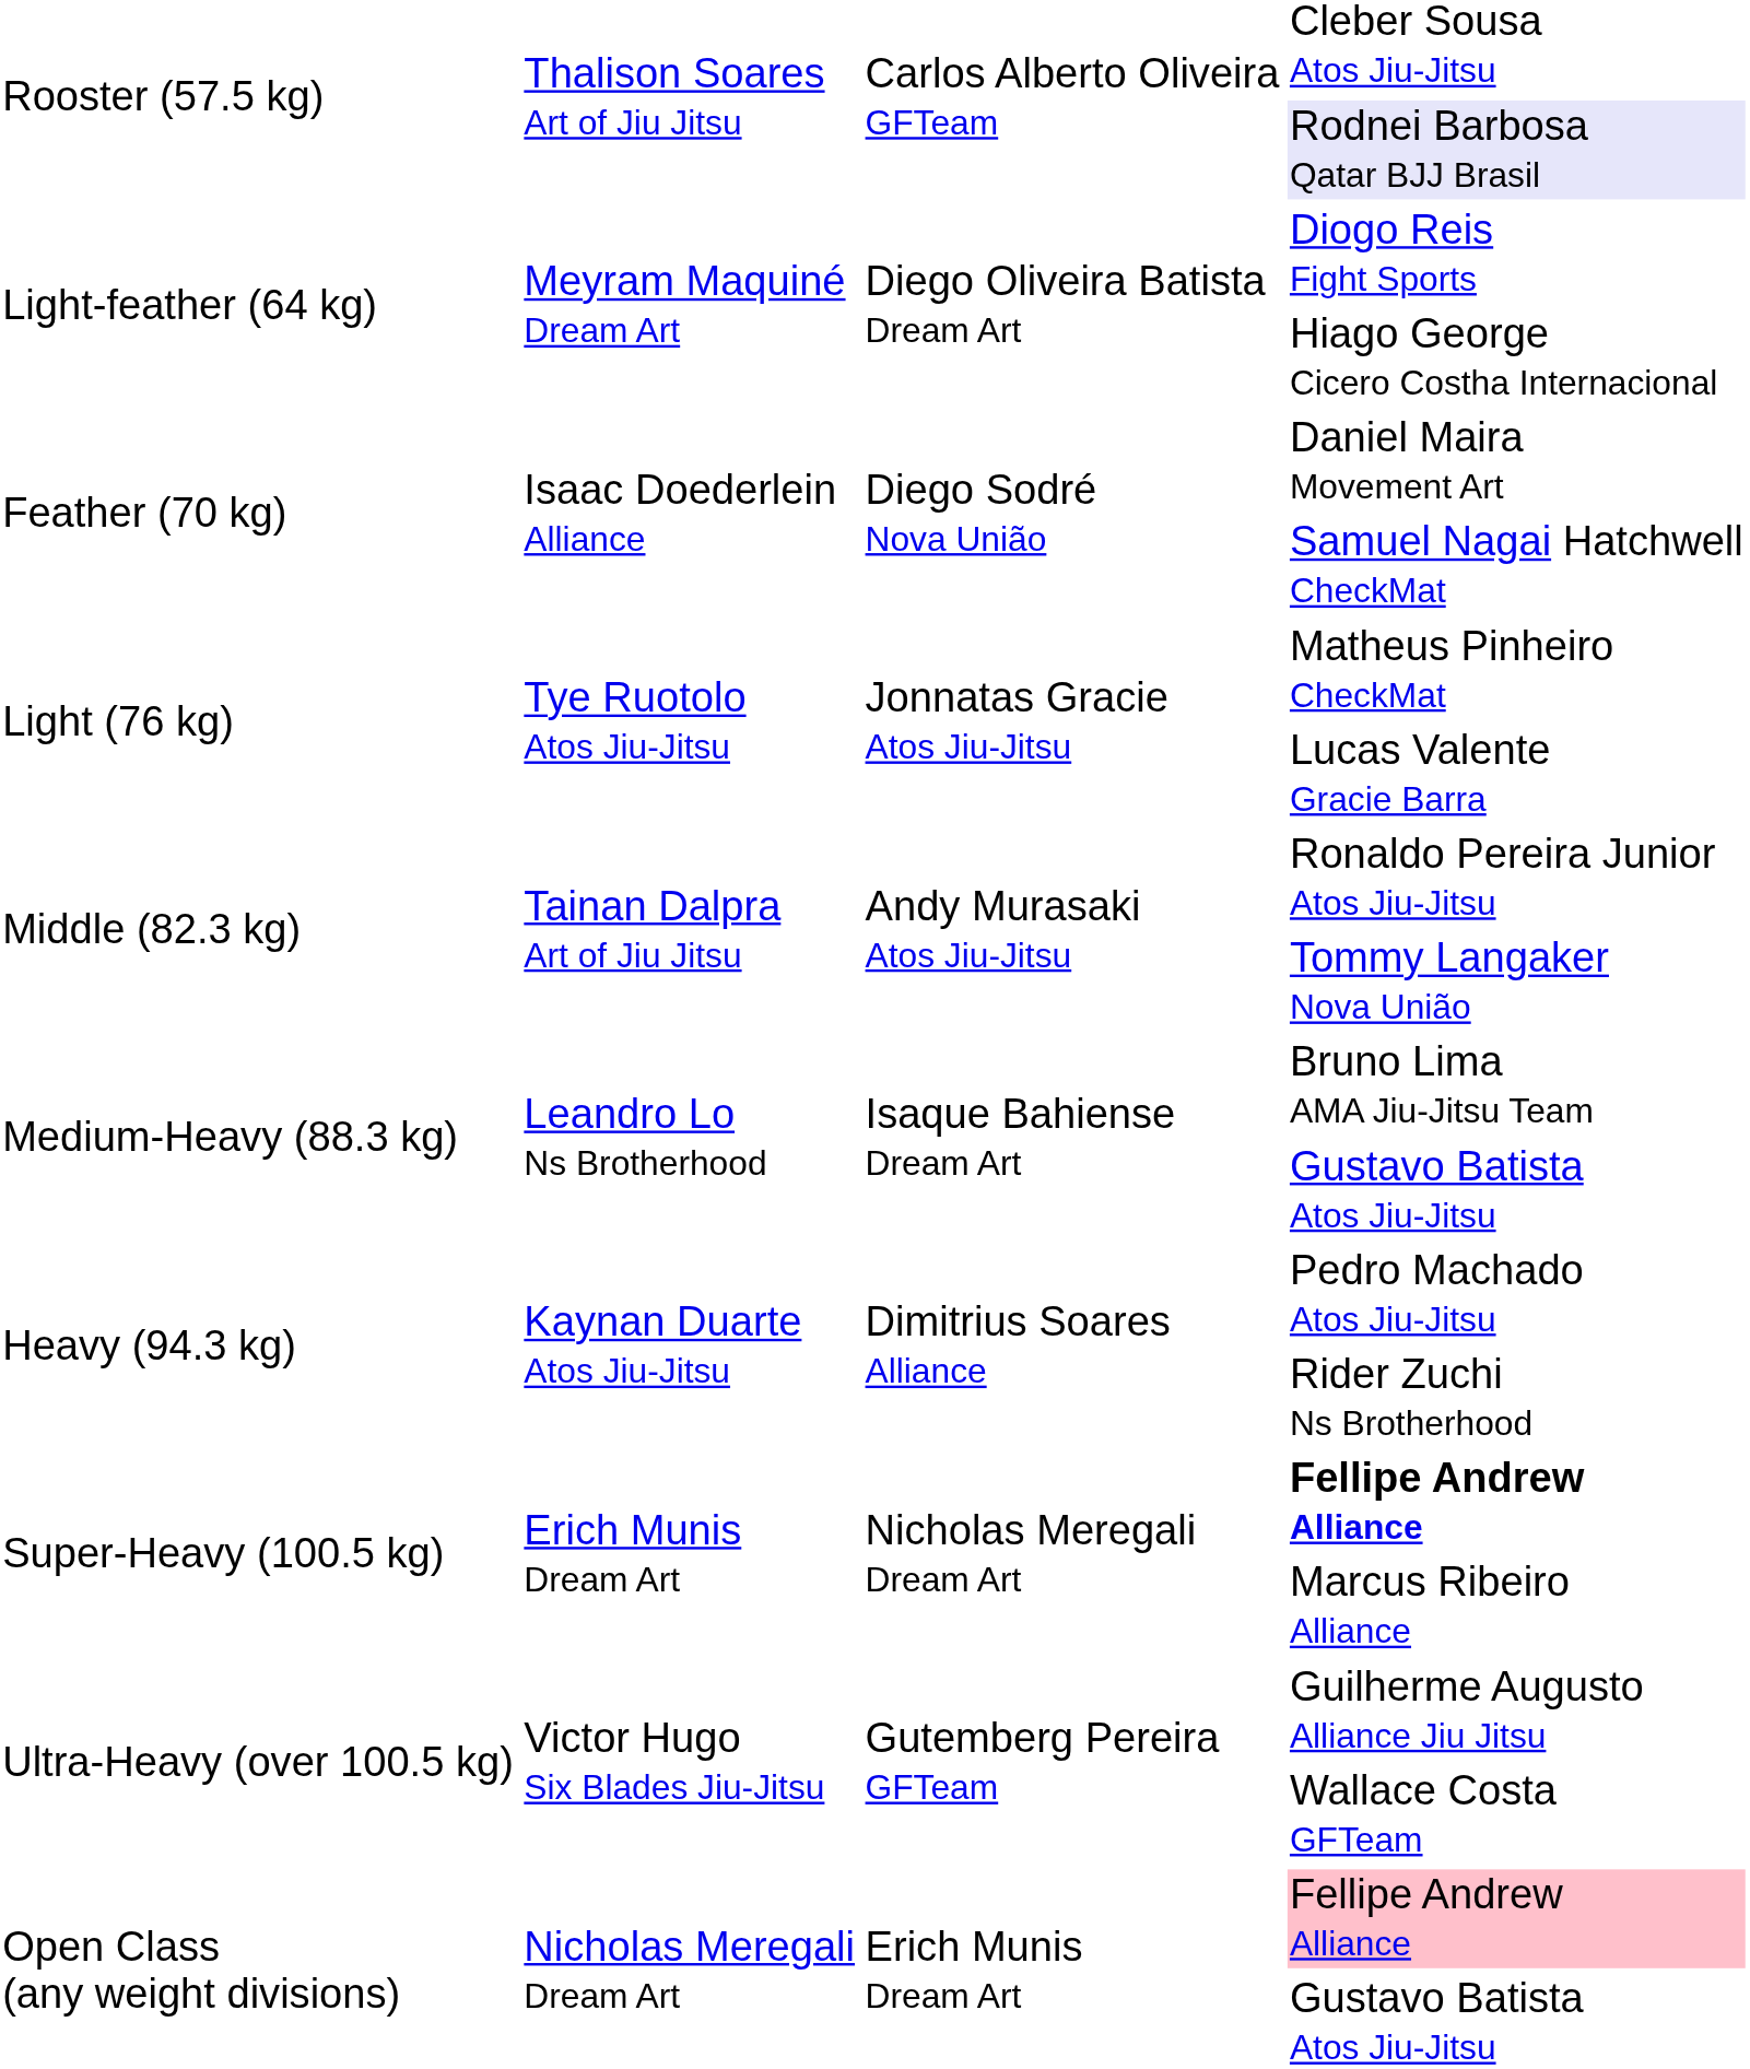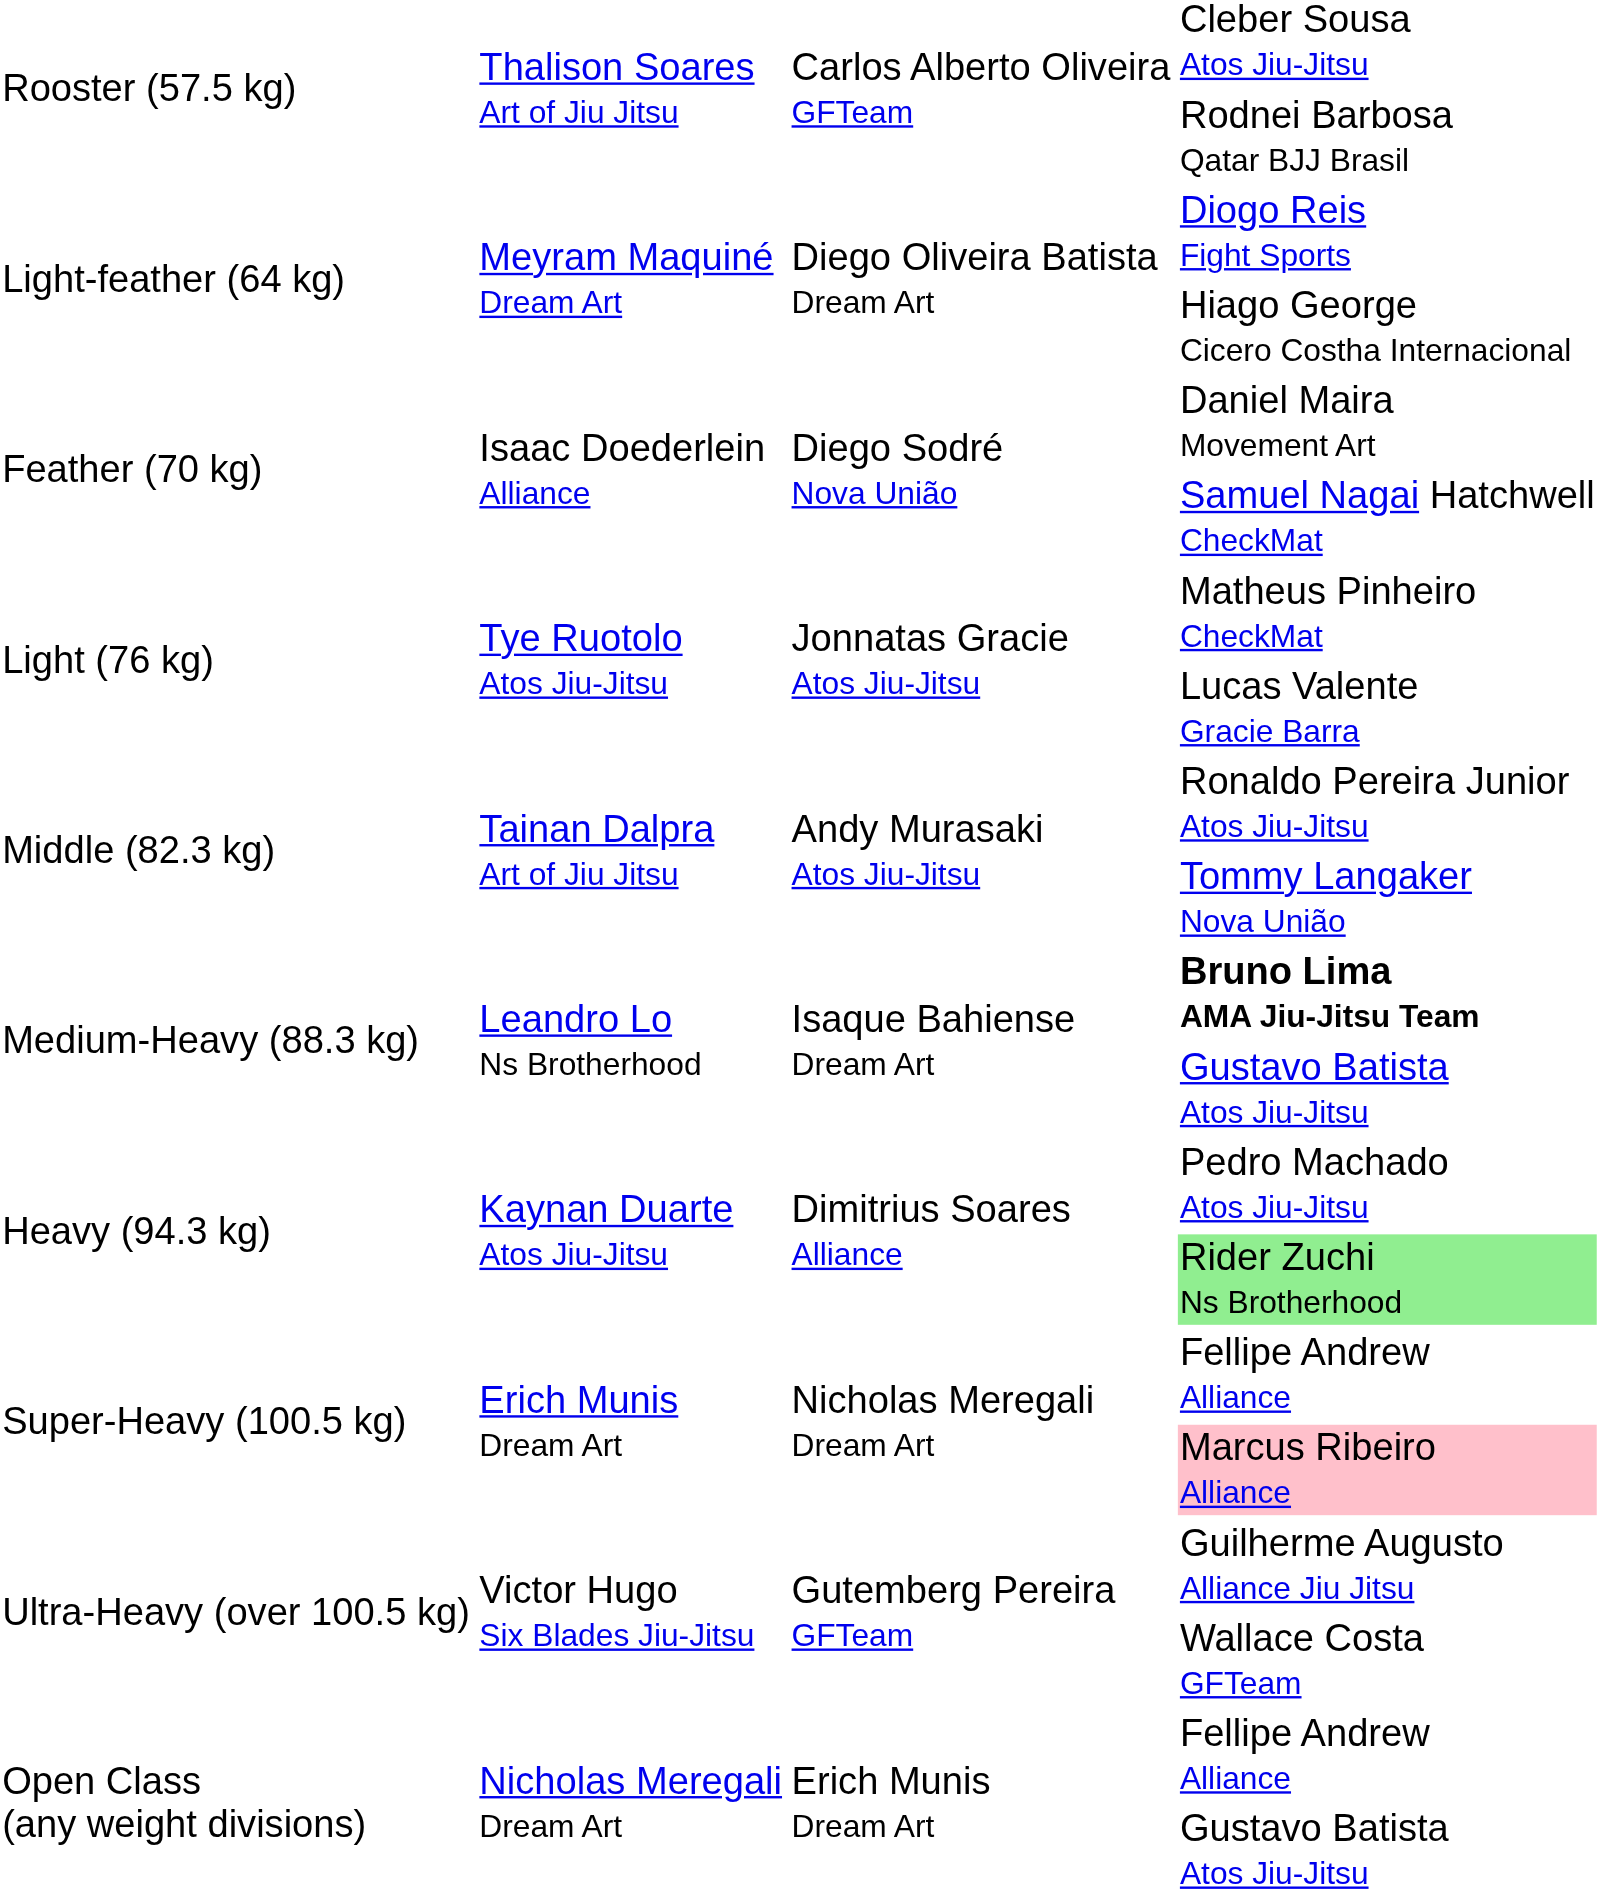Rodnei Barbosa Qatar BJJ Brasil | column 4: lavender background -> no background
Bruno Lima AMA Jiu-Jitsu Team | column 4: normal -> bold
Rider Zuchi Ns Brotherhood | column 4: no background -> lightgreen background
Super-Heavy (100.5 kg) / Fellipe Andrew Alliance | column 4: bold -> normal
Marcus Ribeiro Alliance | column 4: no background -> pink background
Open Class (any weight divisions) / Fellipe Andrew Alliance | column 4: pink background -> no background
